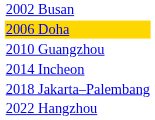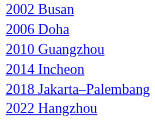2006 Doha | column 1: gold background -> no background
